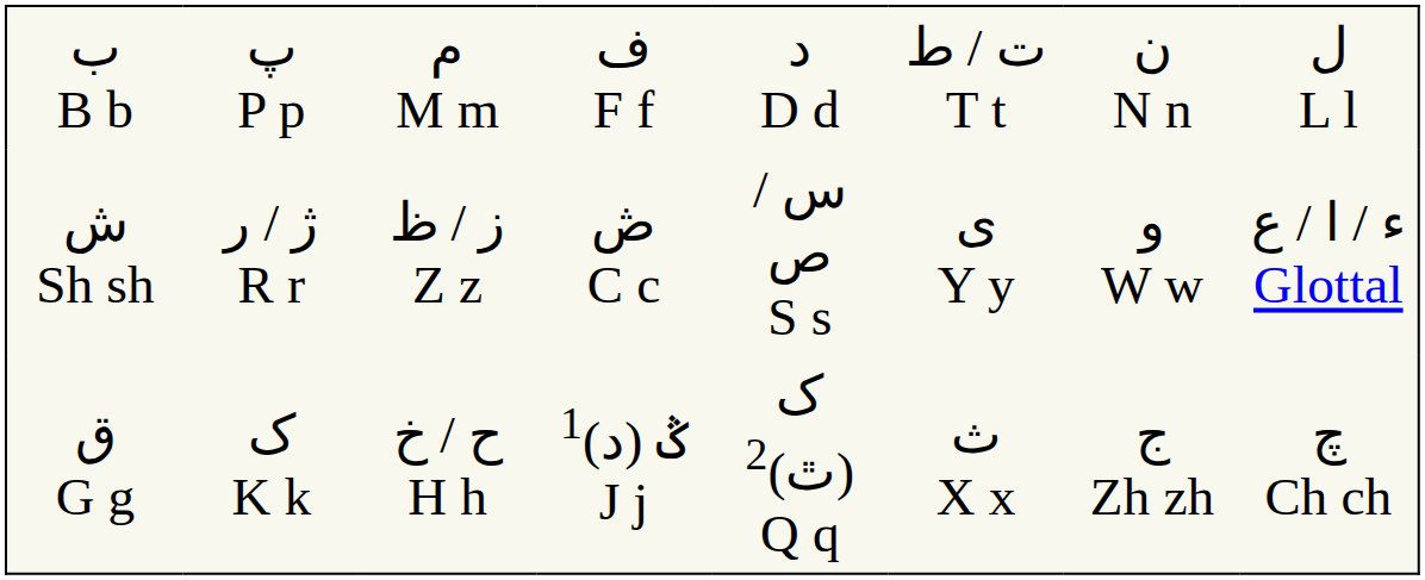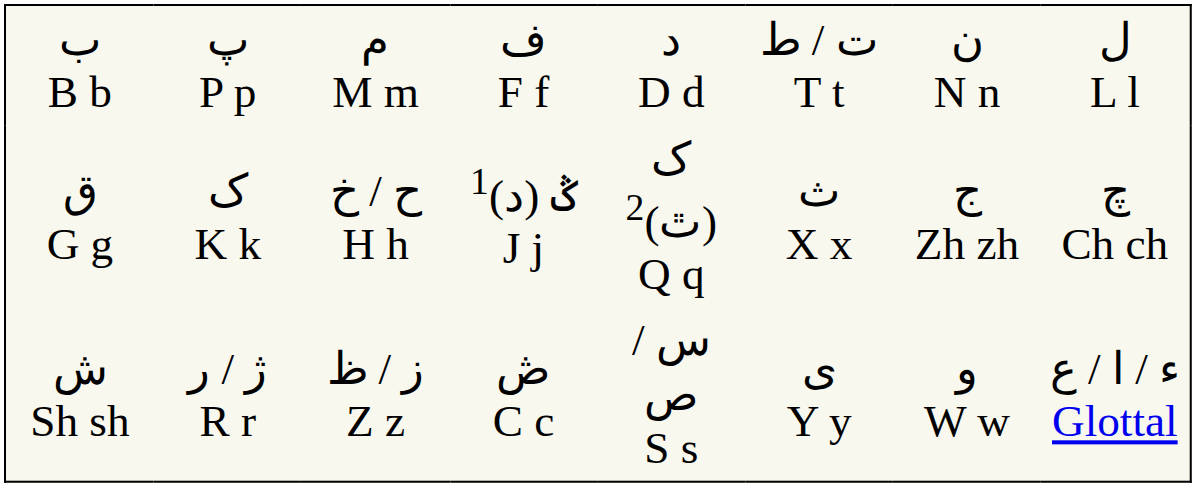rows swapped: ق G g <-> ش Sh sh
